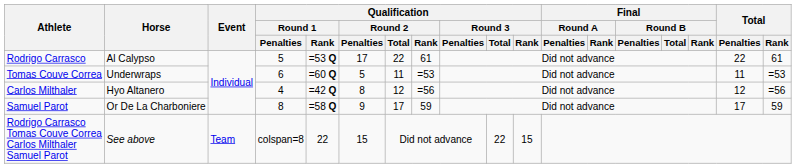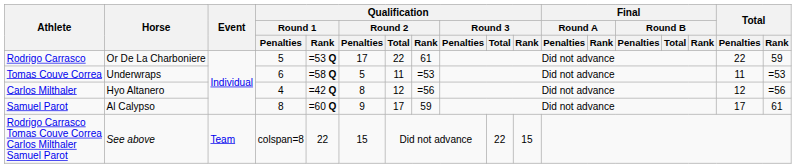Rodrigo Carrasco | Horse: Al Calypso -> Or De La Charboniere
Rodrigo Carrasco | Total / Rank: 61 -> 59
Tomas Couve Correa | Qualification / Round 1 / Rank: =60 Q -> =58 Q
Samuel Parot | Horse: Or De La Charboniere -> Al Calypso
Samuel Parot | Qualification / Round 1 / Rank: =58 Q -> =60 Q
Samuel Parot | Total / Rank: 59 -> 61
